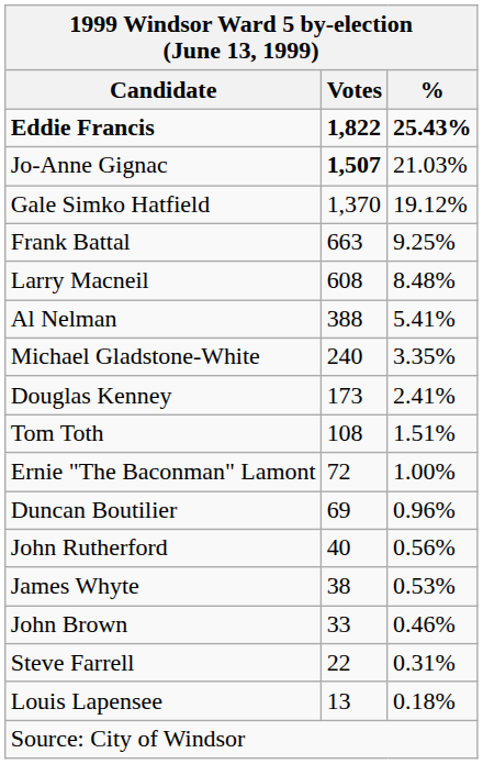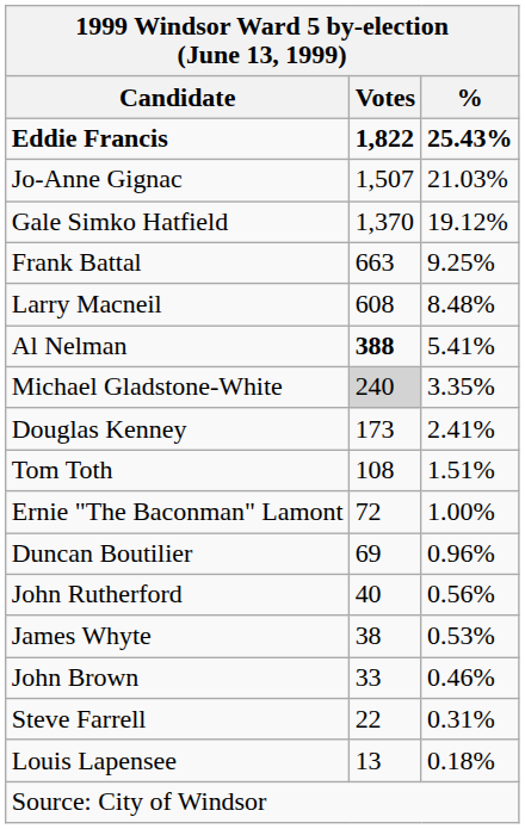Jo-Anne Gignac | Votes: bold -> normal
Al Nelman | Votes: normal -> bold
Michael Gladstone-White | Votes: no background -> lightgrey background
